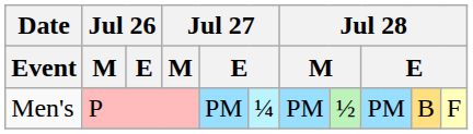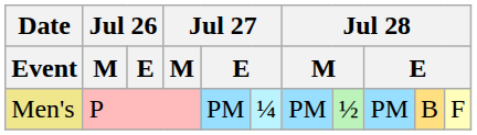Men's | Date / Event: no background -> khaki background
